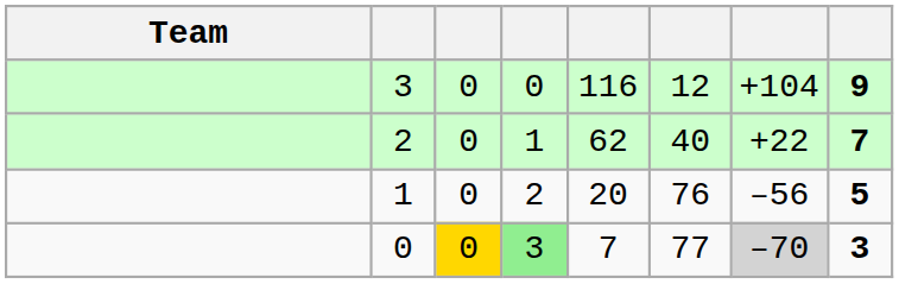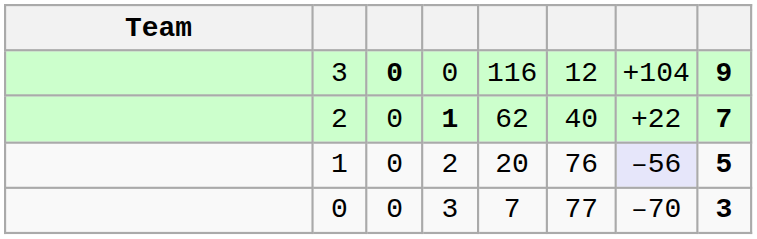row 2 | column 3: normal -> bold
row 3 | column 4: normal -> bold
row 4 | column 7: no background -> lavender background
row 5 | column 3: gold background -> no background
row 5 | column 4: lightgreen background -> no background
row 5 | column 7: lightgrey background -> no background
